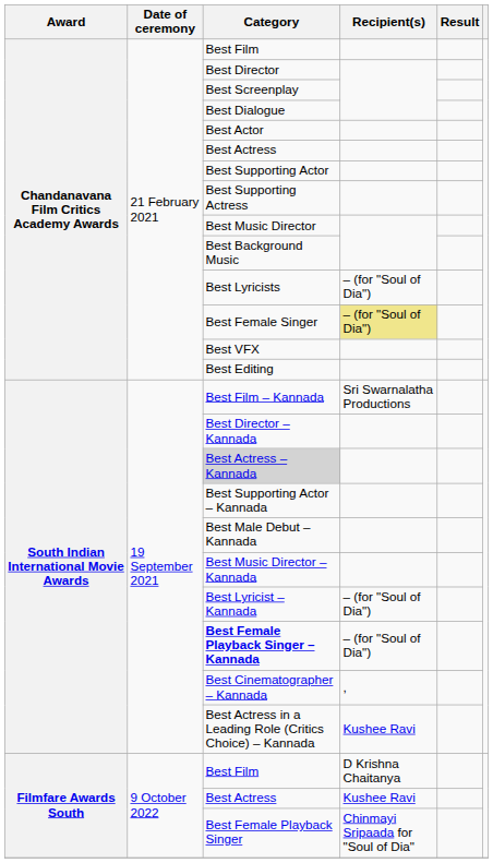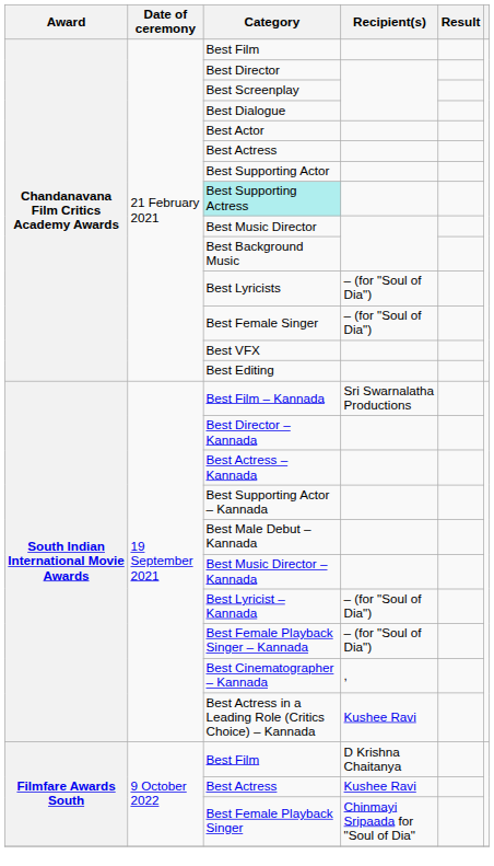Best Supporting Actress | Category: no background -> paleturquoise background
Best Female Singer | Recipient(s): khaki background -> no background
Best Actress – Kannada | Category: lightgrey background -> no background
Best Female Playback Singer – Kannada | Category: bold -> normal
